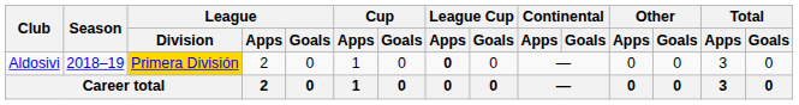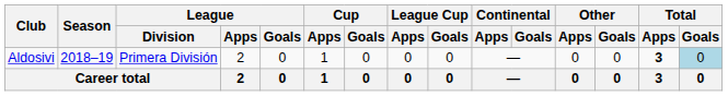Aldosivi | League / Division: gold background -> no background
Aldosivi | League Cup / Apps: bold -> normal
Aldosivi | Total / Apps: normal -> bold
Aldosivi | Total / Goals: no background -> lightblue background
